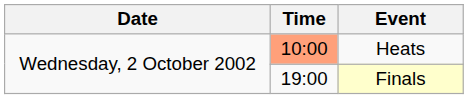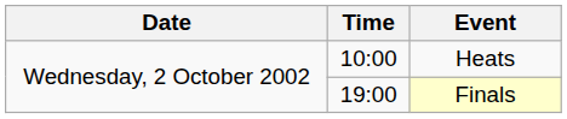Heats | Time: lightsalmon background -> no background
